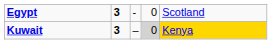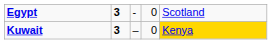Kuwait | column 4: lightgrey background -> no background
